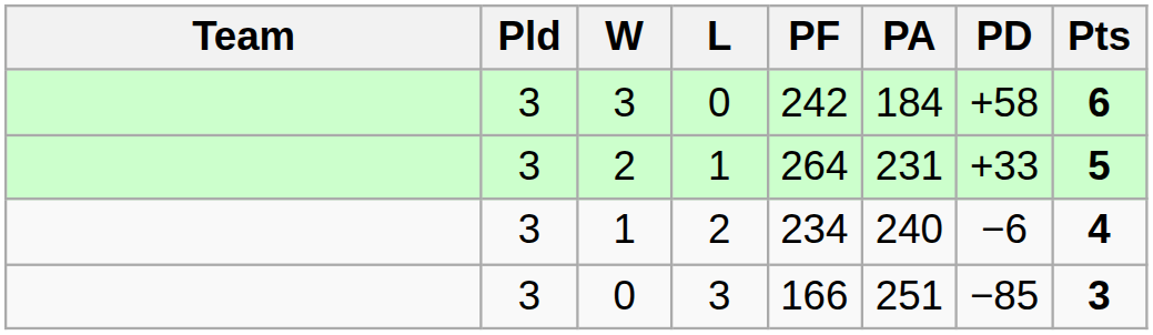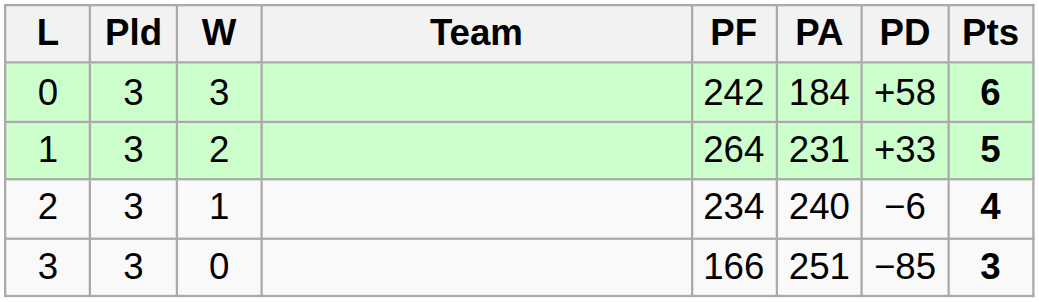columns swapped: Team <-> L
